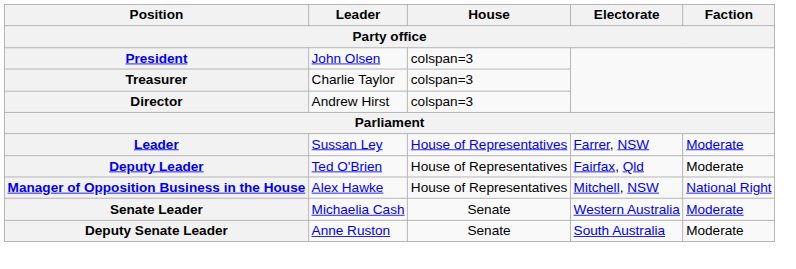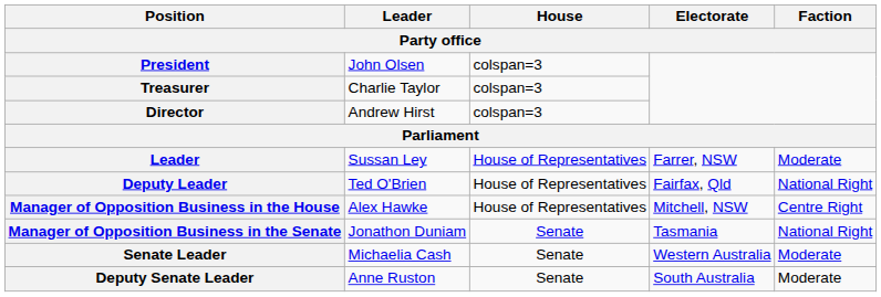Deputy Leader | Faction: Moderate -> National Right
Manager of Opposition Business in the House | Faction: National Right -> Centre Right
+ row: Manager of Opposition Business in the Senate | Jonathon Duniam | Senate | Tasmania | National Right
